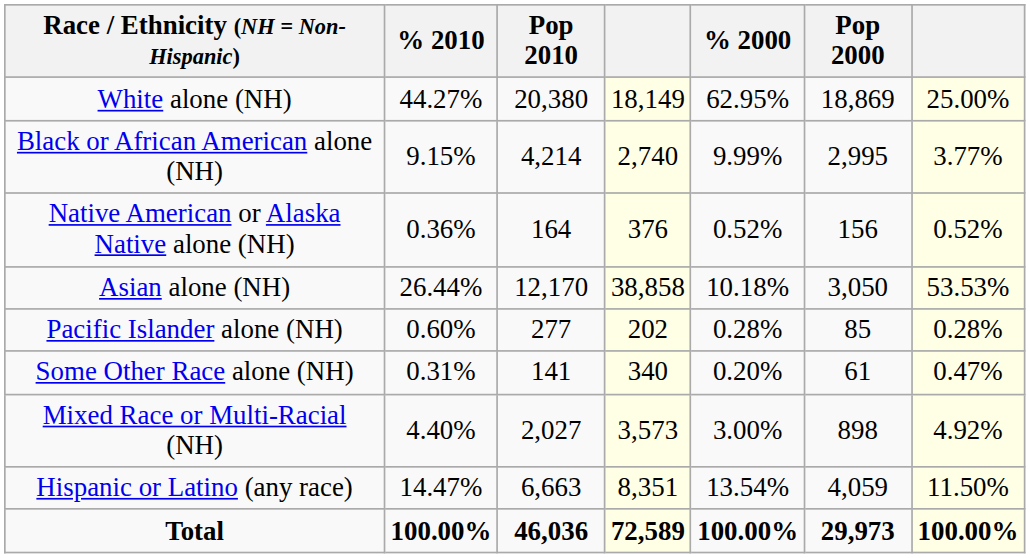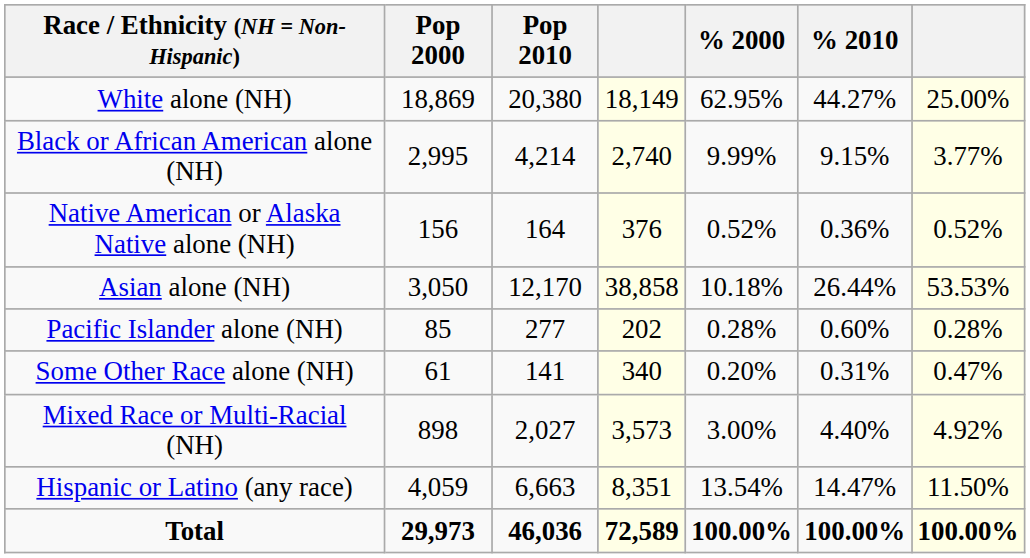columns swapped: Pop 2000 <-> % 2010
